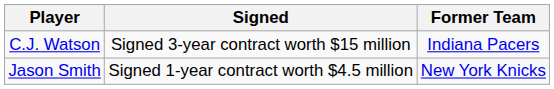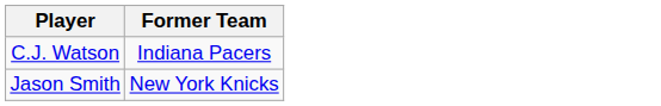- column: Signed | Signed 3-year contract worth $15 million | Signed 1-year contract worth $4.5 million
